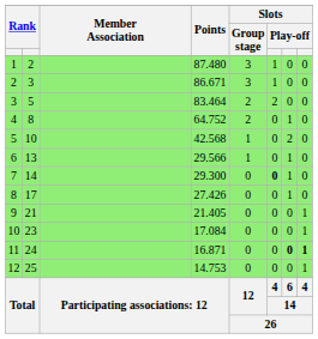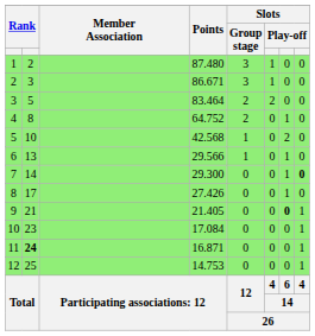7 | column 6: bold -> normal
7 | column 8: normal -> bold
9 | column 7: normal -> bold
11 | column 2: normal -> bold
11 | column 7: bold -> normal
11 | column 8: bold -> normal
